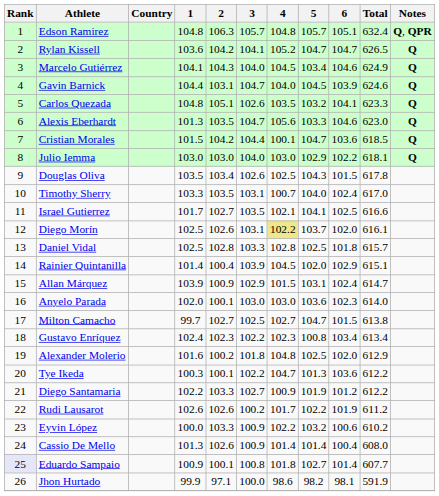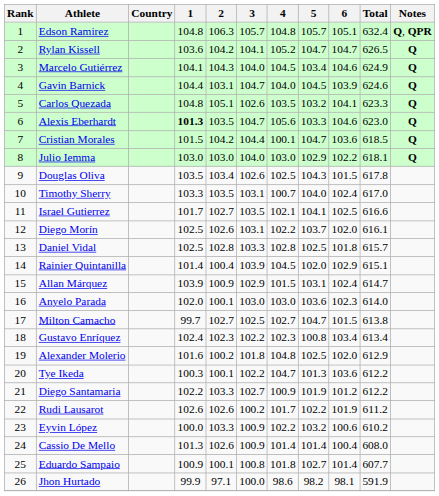Alexis Eberhardt | 1: normal -> bold
Diego Morín | 4: khaki background -> no background
Eduardo Sampaio | Rank: lavender background -> no background
